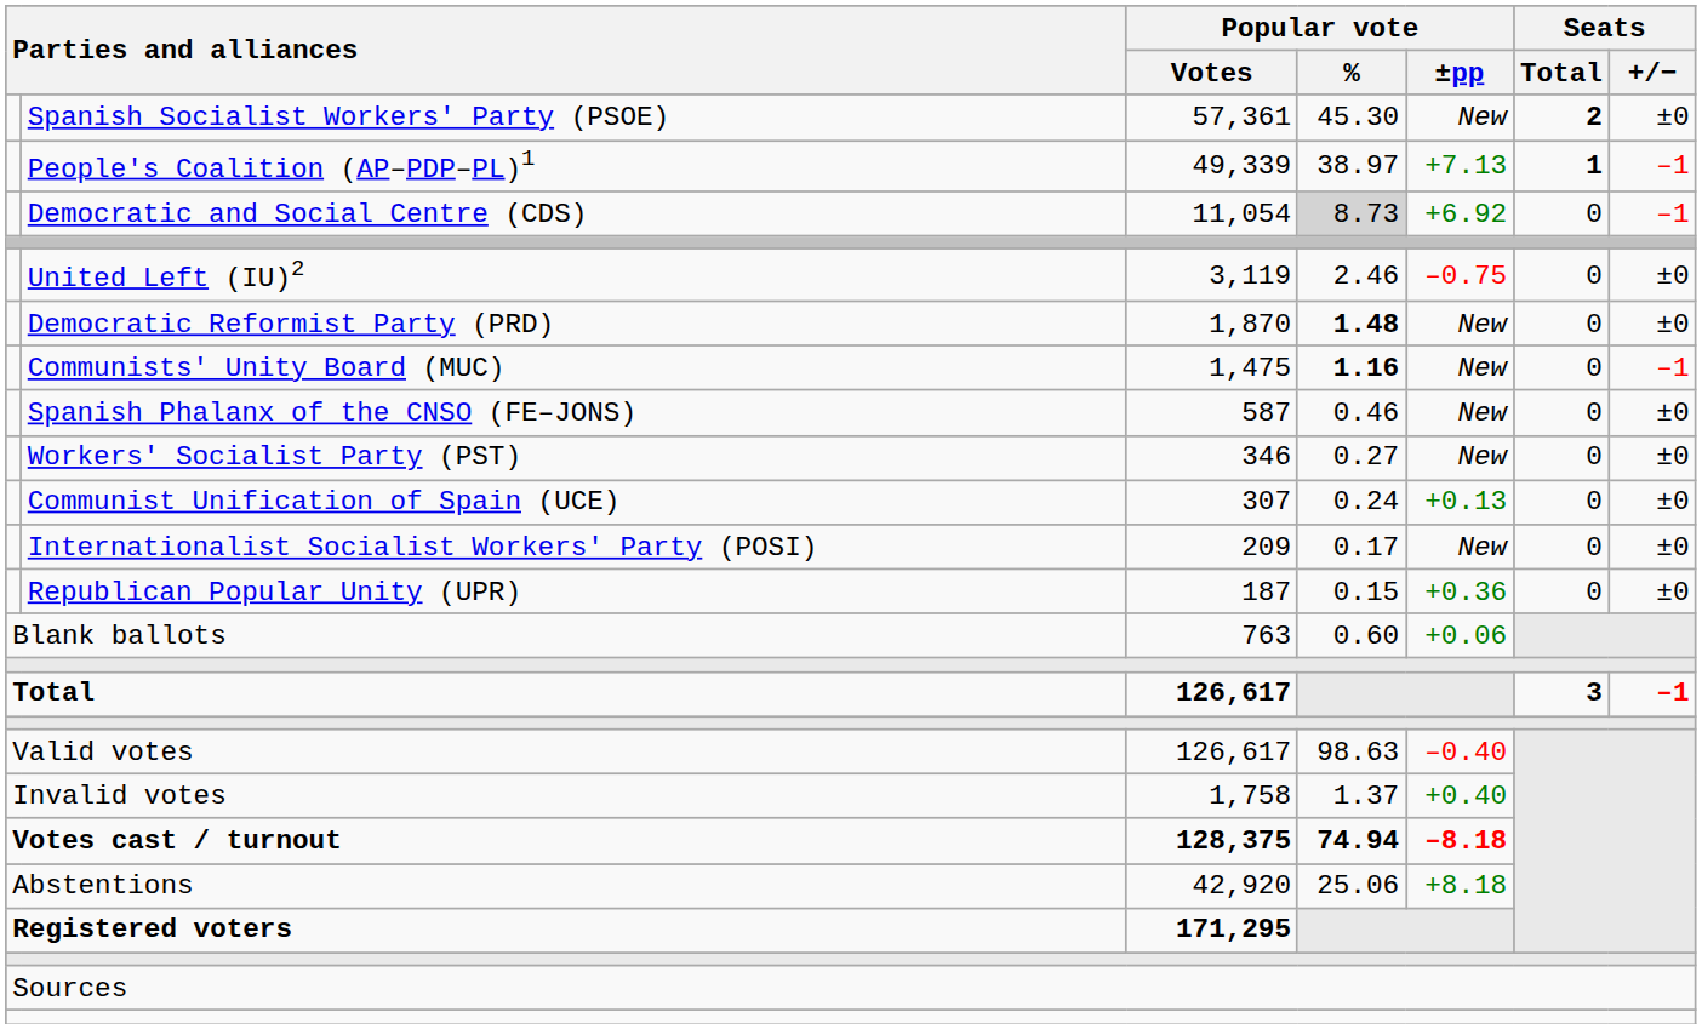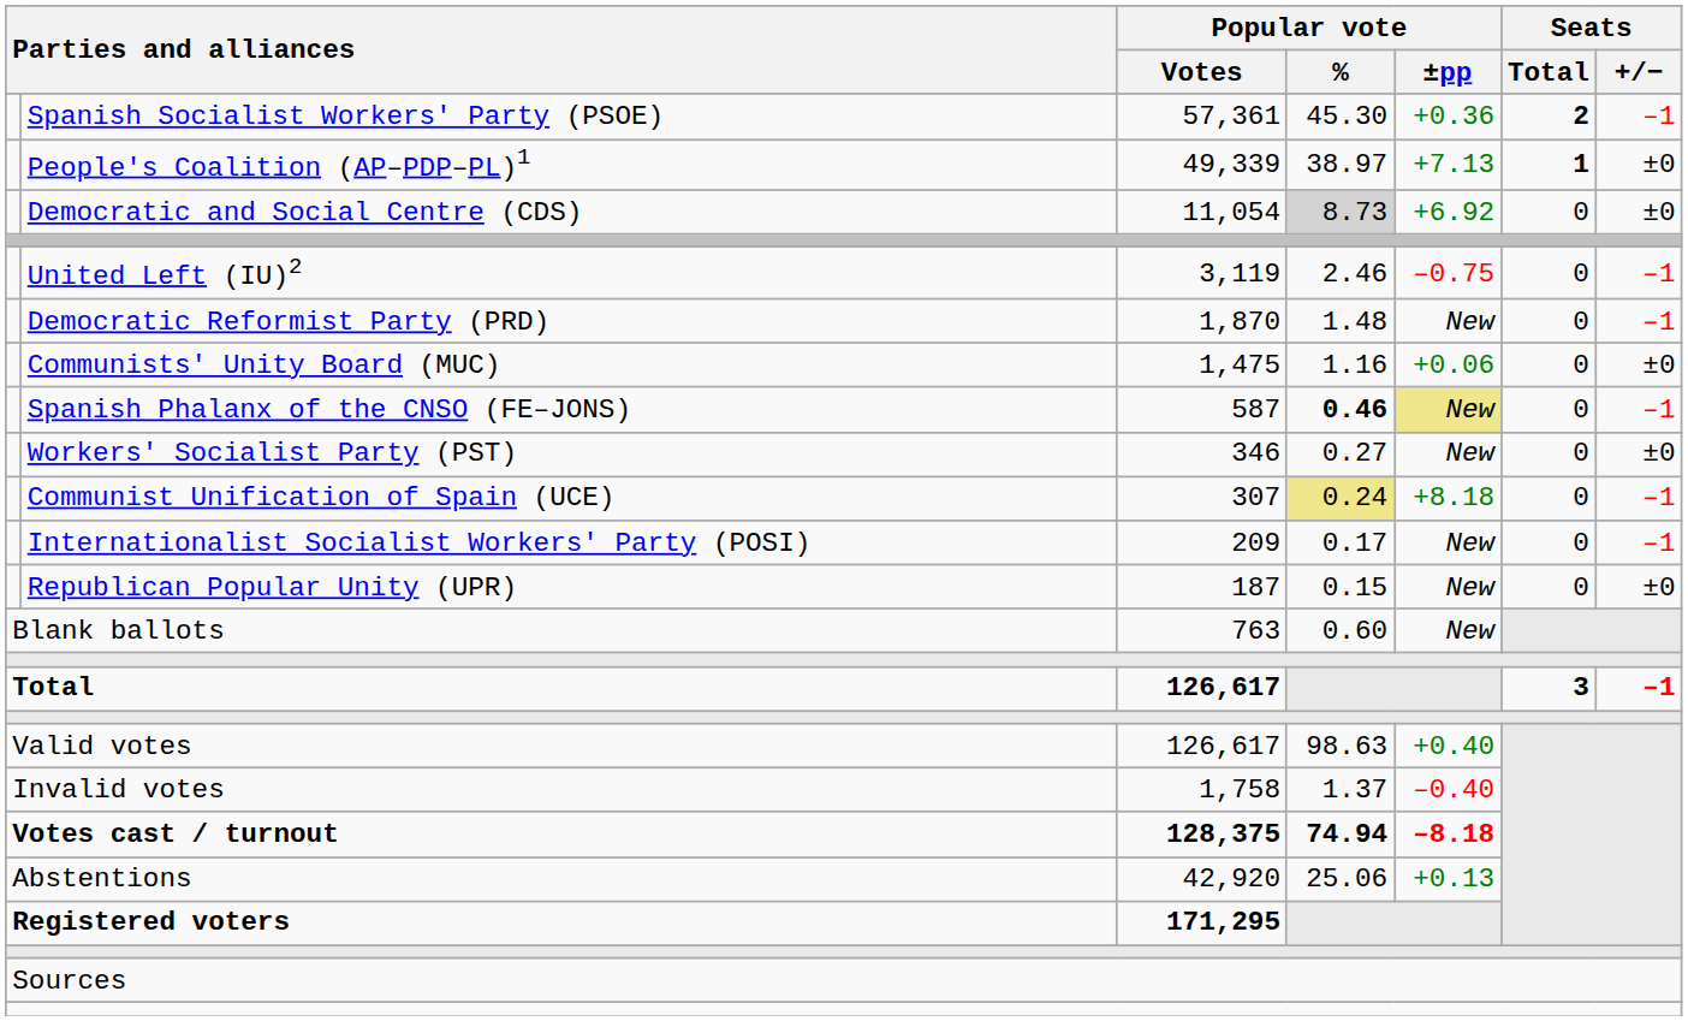Spanish Socialist Workers' Party (PSOE) | Popular vote / ±pp: New -> +0.36
Spanish Socialist Workers' Party (PSOE) | Seats / +/−: ±0 -> –1
People's Coalition (AP–PDP–PL)1 | Seats / +/−: –1 -> ±0
Democratic and Social Centre (CDS) | Seats / +/−: –1 -> ±0
United Left (IU)2 | Seats / +/−: ±0 -> –1
Democratic Reformist Party (PRD) | Popular vote / %: bold -> normal
Democratic Reformist Party (PRD) | Seats / +/−: ±0 -> –1
Communists' Unity Board (MUC) | Popular vote / %: bold -> normal
Communists' Unity Board (MUC) | Popular vote / ±pp: New -> +0.06
Communists' Unity Board (MUC) | Seats / +/−: –1 -> ±0
Spanish Phalanx of the CNSO (FE–JONS) | Popular vote / %: normal -> bold
Spanish Phalanx of the CNSO (FE–JONS) | Popular vote / ±pp: no background -> khaki background
Spanish Phalanx of the CNSO (FE–JONS) | Seats / +/−: ±0 -> –1
Communist Unification of Spain (UCE) | Popular vote / %: no background -> khaki background
Communist Unification of Spain (UCE) | Popular vote / ±pp: +0.13 -> +8.18
Communist Unification of Spain (UCE) | Seats / +/−: ±0 -> –1
Internationalist Socialist Workers' Party (POSI) | Seats / +/−: ±0 -> –1
Republican Popular Unity (UPR) | Popular vote / ±pp: +0.36 -> New
Blank ballots | Popular vote / ±pp: +0.06 -> New
Valid votes | Popular vote / ±pp: –0.40 -> +0.40
Invalid votes | Popular vote / ±pp: +0.40 -> –0.40
Abstentions | Popular vote / ±pp: +8.18 -> +0.13
